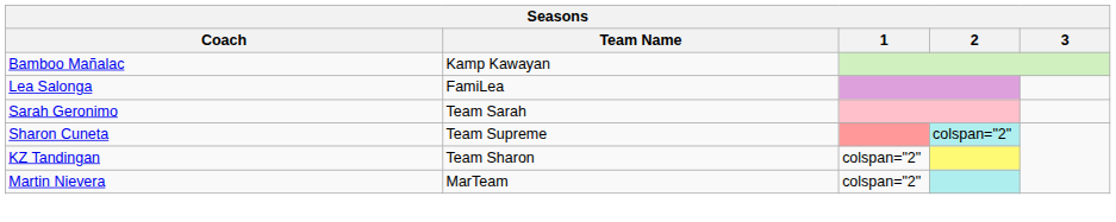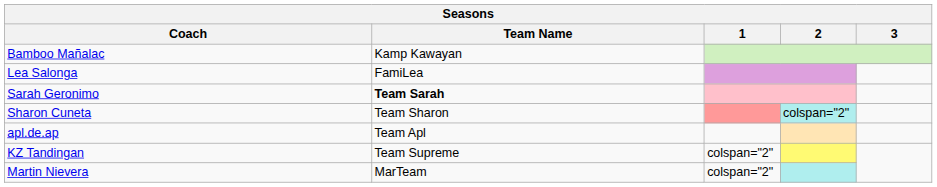Sarah Geronimo | Team Name: normal -> bold
Sharon Cuneta | Team Name: Team Supreme -> Team Sharon
+ row: apl.de.ap | Team Apl
KZ Tandingan | Team Name: Team Sharon -> Team Supreme
